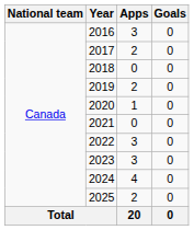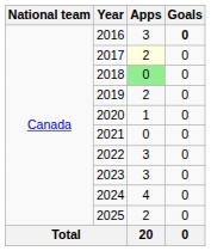2016 | Goals: normal -> bold
2017 | Apps: no background -> lightyellow background
2018 | Apps: no background -> lightgreen background
